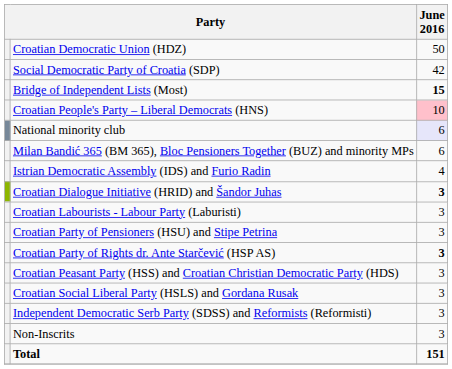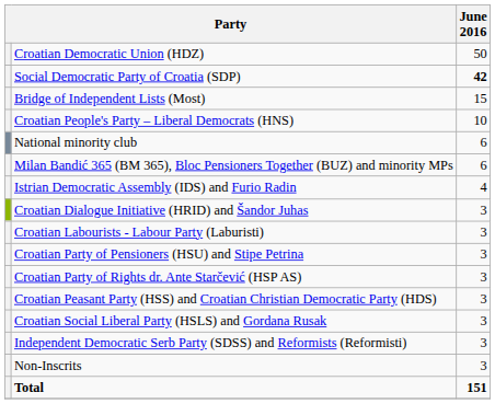Social Democratic Party of Croatia (SDP) | June 2016: normal -> bold
Bridge of Independent Lists (Most) | June 2016: bold -> normal
Croatian People's Party – Liberal Democrats (HNS) | June 2016: pink background -> no background
National minority club | June 2016: lavender background -> no background
Croatian Dialogue Initiative (HRID) and Šandor Juhas | June 2016: bold -> normal
Croatian Party of Rights dr. Ante Starčević (HSP AS) | June 2016: bold -> normal
